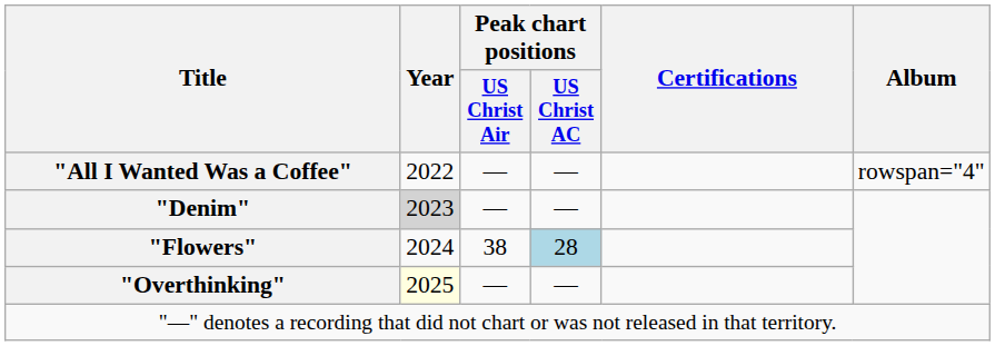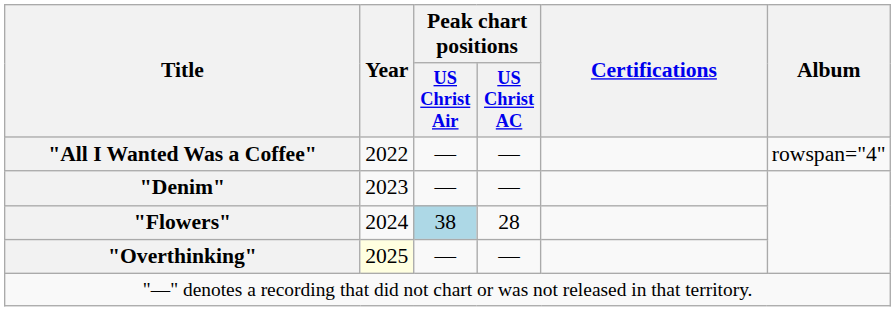"Denim" | Year: lightgrey background -> no background
"Flowers" | Peak chart positions / US Christ Air: no background -> lightblue background
"Flowers" | Peak chart positions / US Christ AC: lightblue background -> no background
